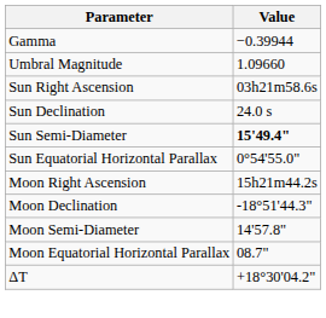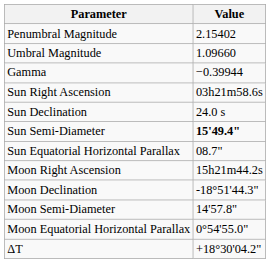+ row: Penumbral Magnitude | 2.15402
rows swapped: Umbral Magnitude <-> Gamma
Sun Equatorial Horizontal Parallax | Value: 0°54'55.0" -> 08.7"
Moon Equatorial Horizontal Parallax | Value: 08.7" -> 0°54'55.0"
